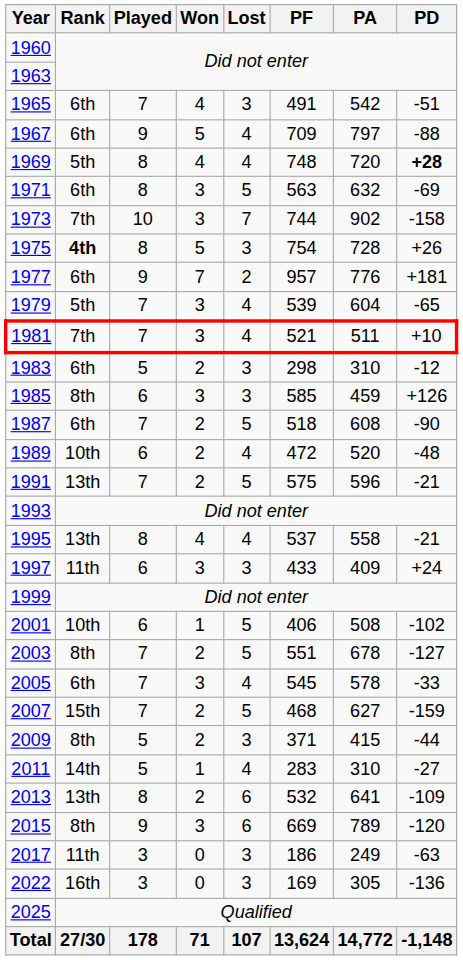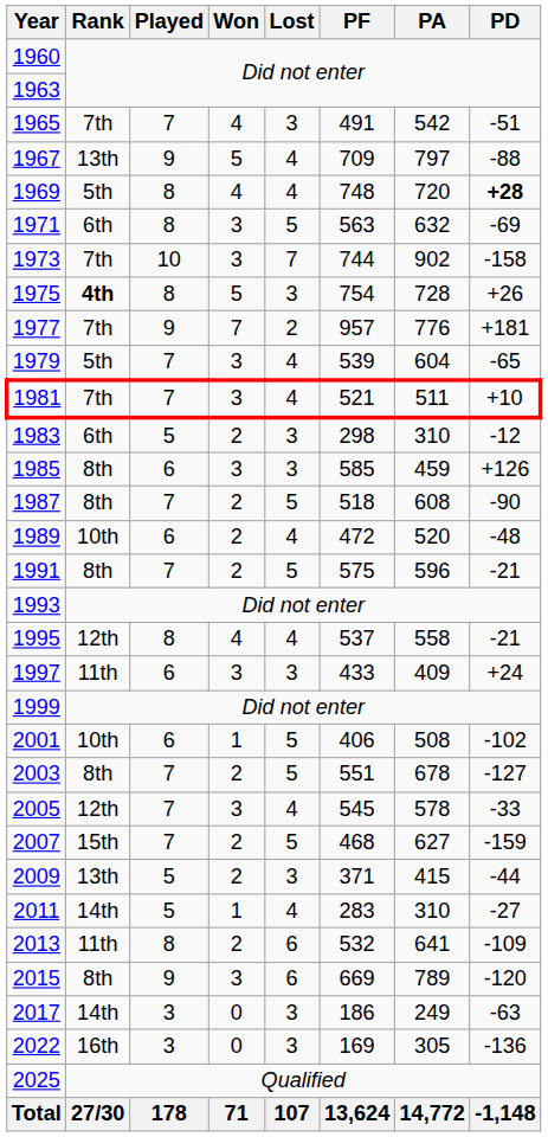1965 | Rank: 6th -> 7th
1967 | Rank: 6th -> 13th
1977 | Rank: 6th -> 7th
1987 | Rank: 6th -> 8th
1991 | Rank: 13th -> 8th
1995 | Rank: 13th -> 12th
2005 | Rank: 6th -> 12th
2009 | Rank: 8th -> 13th
2013 | Rank: 13th -> 11th
2017 | Rank: 11th -> 14th
